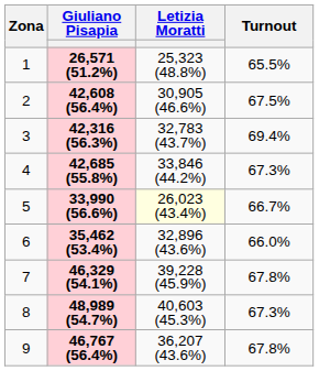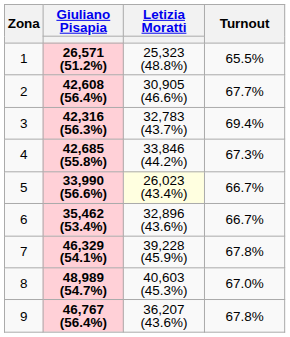2 | Turnout: 67.5% -> 67.7%
6 | Turnout: 66.0% -> 66.7%
8 | Turnout: 67.3% -> 67.0%
